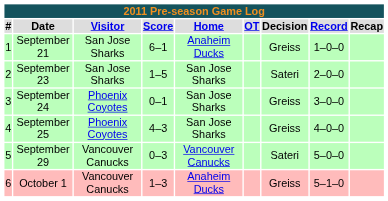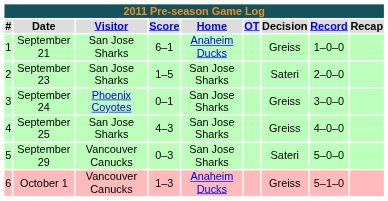September 25 | Visitor: Phoenix Coyotes -> San Jose Sharks
September 29 | Home: Vancouver Canucks -> San Jose Sharks
